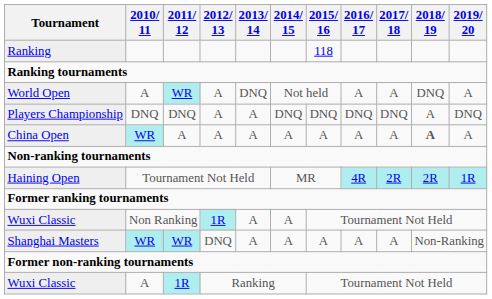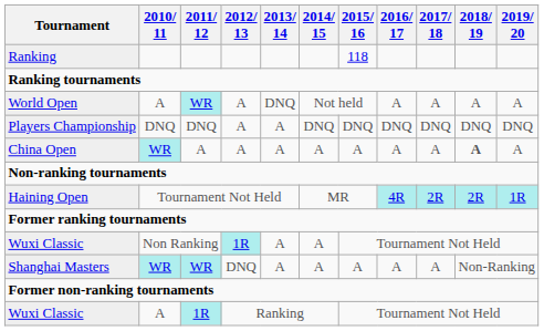World Open | 2018/ 19: DNQ -> A
Players Championship | 2018/ 19: A -> DNQ
